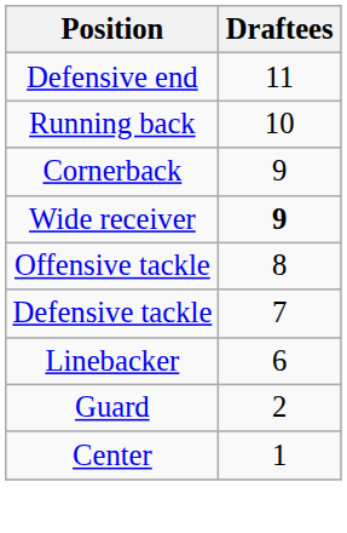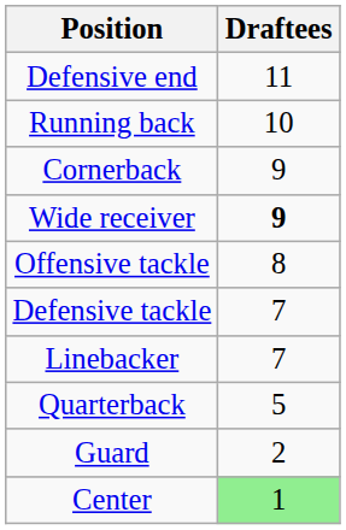Linebacker | Draftees: 6 -> 7
+ row: Quarterback | 5
Center | Draftees: no background -> lightgreen background
